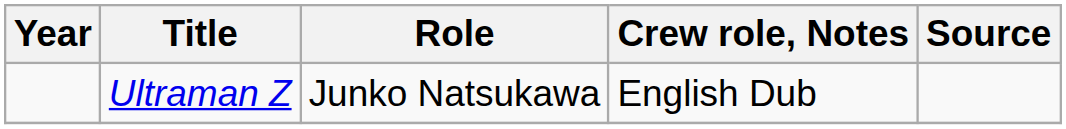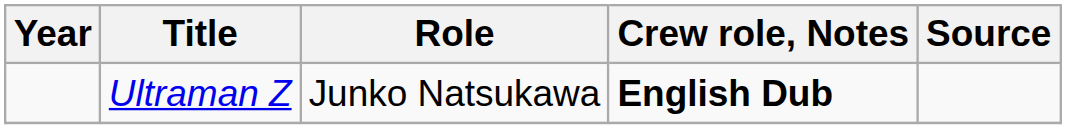Ultraman Z | Crew role, Notes: normal -> bold
